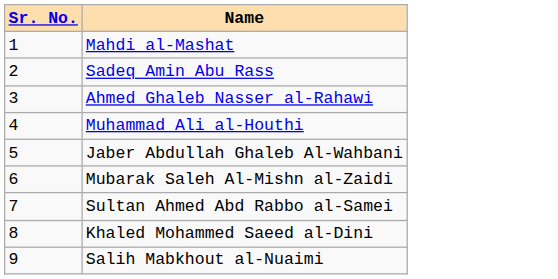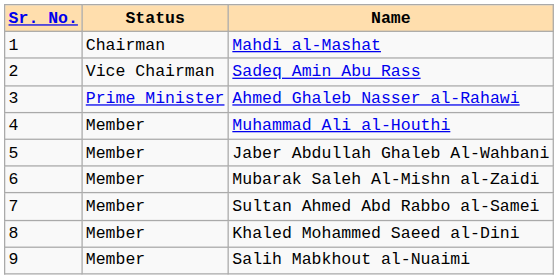+ column: Status | Chairman | Vice Chairman | Prime Minister | Member | Member | Member | Member | Member | Member
